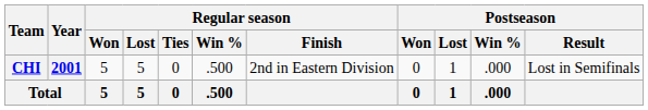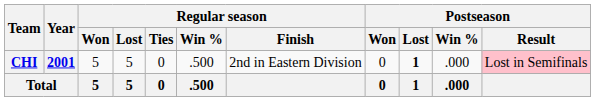CHI | Postseason / Lost: normal -> bold
CHI | Postseason / Result: no background -> pink background
